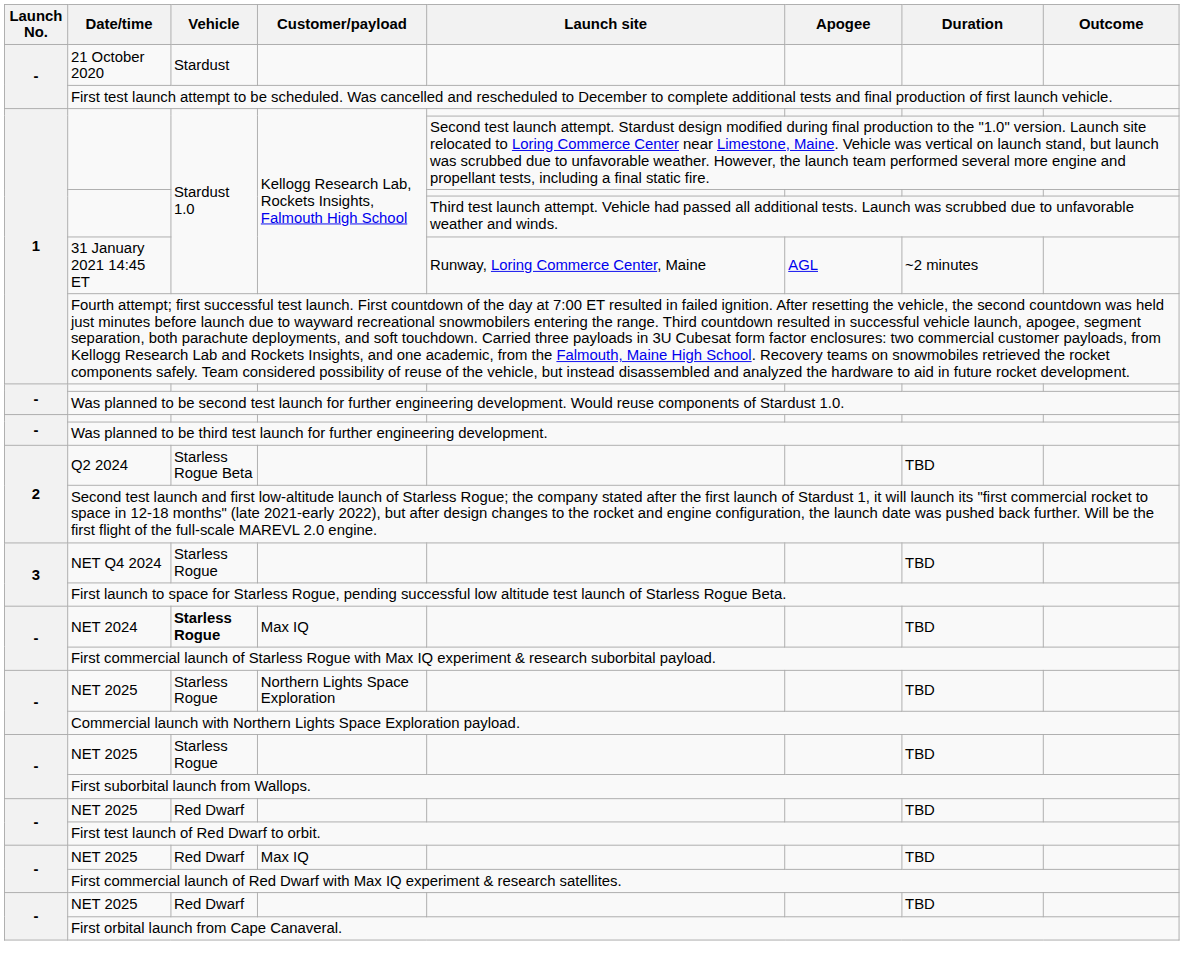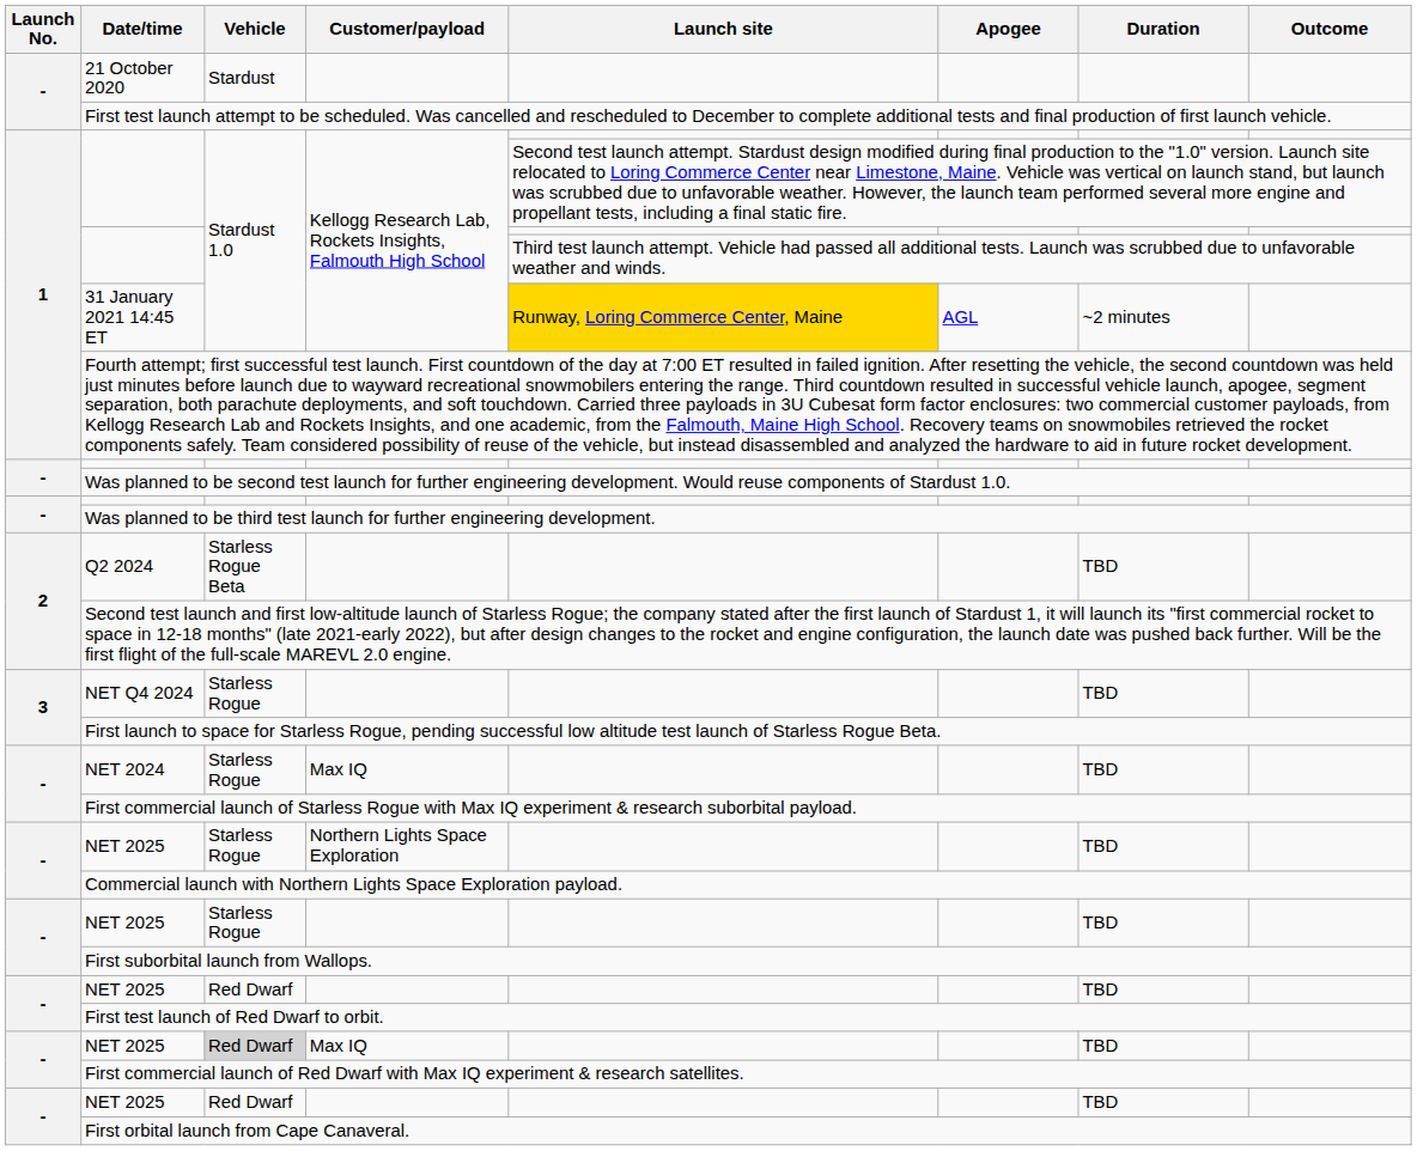31 January 2021 14:45 ET | Launch site: no background -> gold background
NET 2024 | Vehicle: bold -> normal
NET 2025 / Max IQ | Vehicle: no background -> lightgrey background
